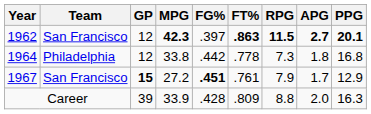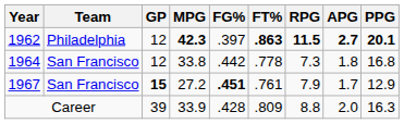1962 | Team: San Francisco -> Philadelphia
1964 | Team: Philadelphia -> San Francisco
